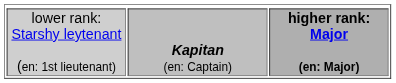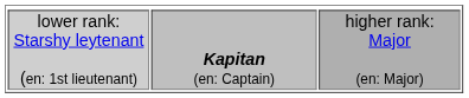lower rank: Starshy leytenant (en: 1st lieutenant) | column 3: bold -> normal
